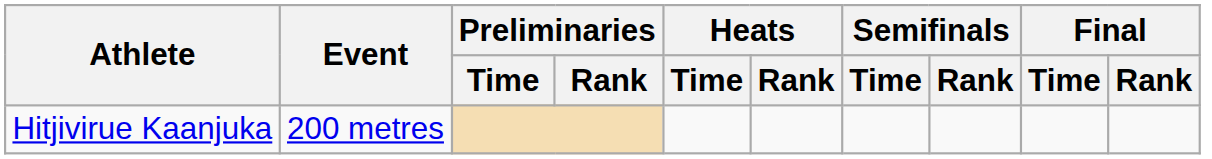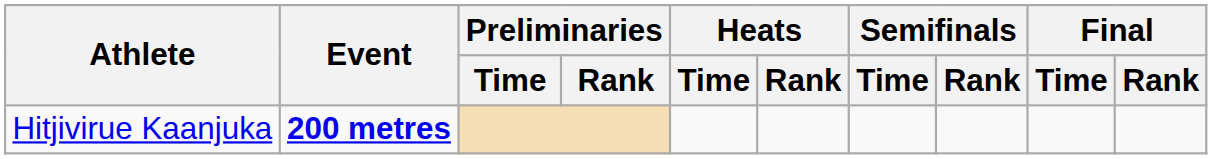Hitjivirue Kaanjuka | Event: normal -> bold
